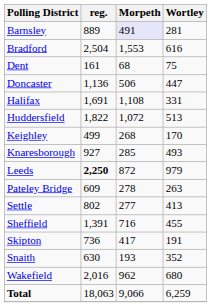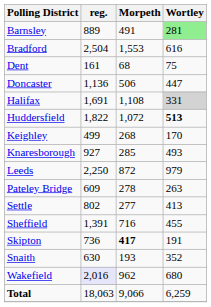Barnsley | Morpeth: lavender background -> no background
Barnsley | Wortley: no background -> lightgreen background
Halifax | Wortley: no background -> lightgrey background
Huddersfield | Wortley: normal -> bold
Leeds | reg.: bold -> normal
Skipton | Morpeth: normal -> bold
Wakefield | reg.: no background -> lavender background
